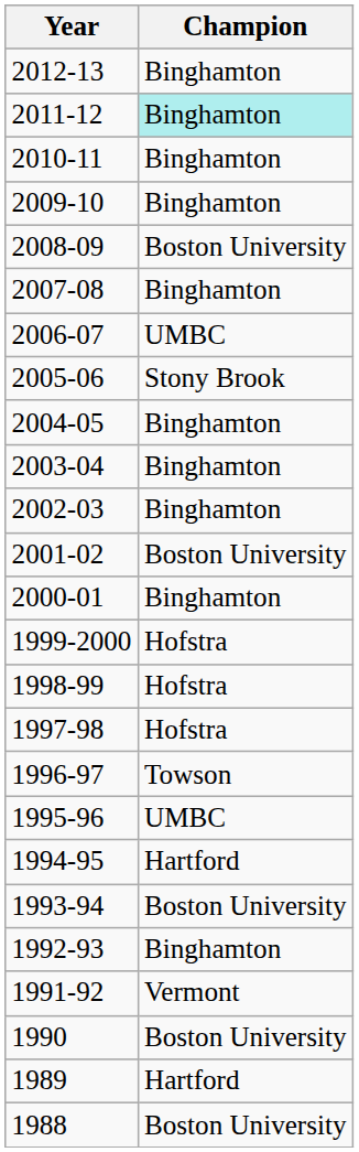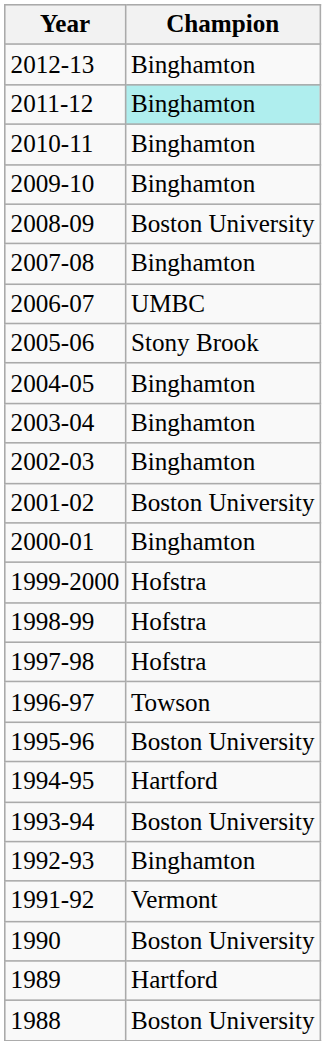1995-96 | Champion: UMBC -> Boston University
